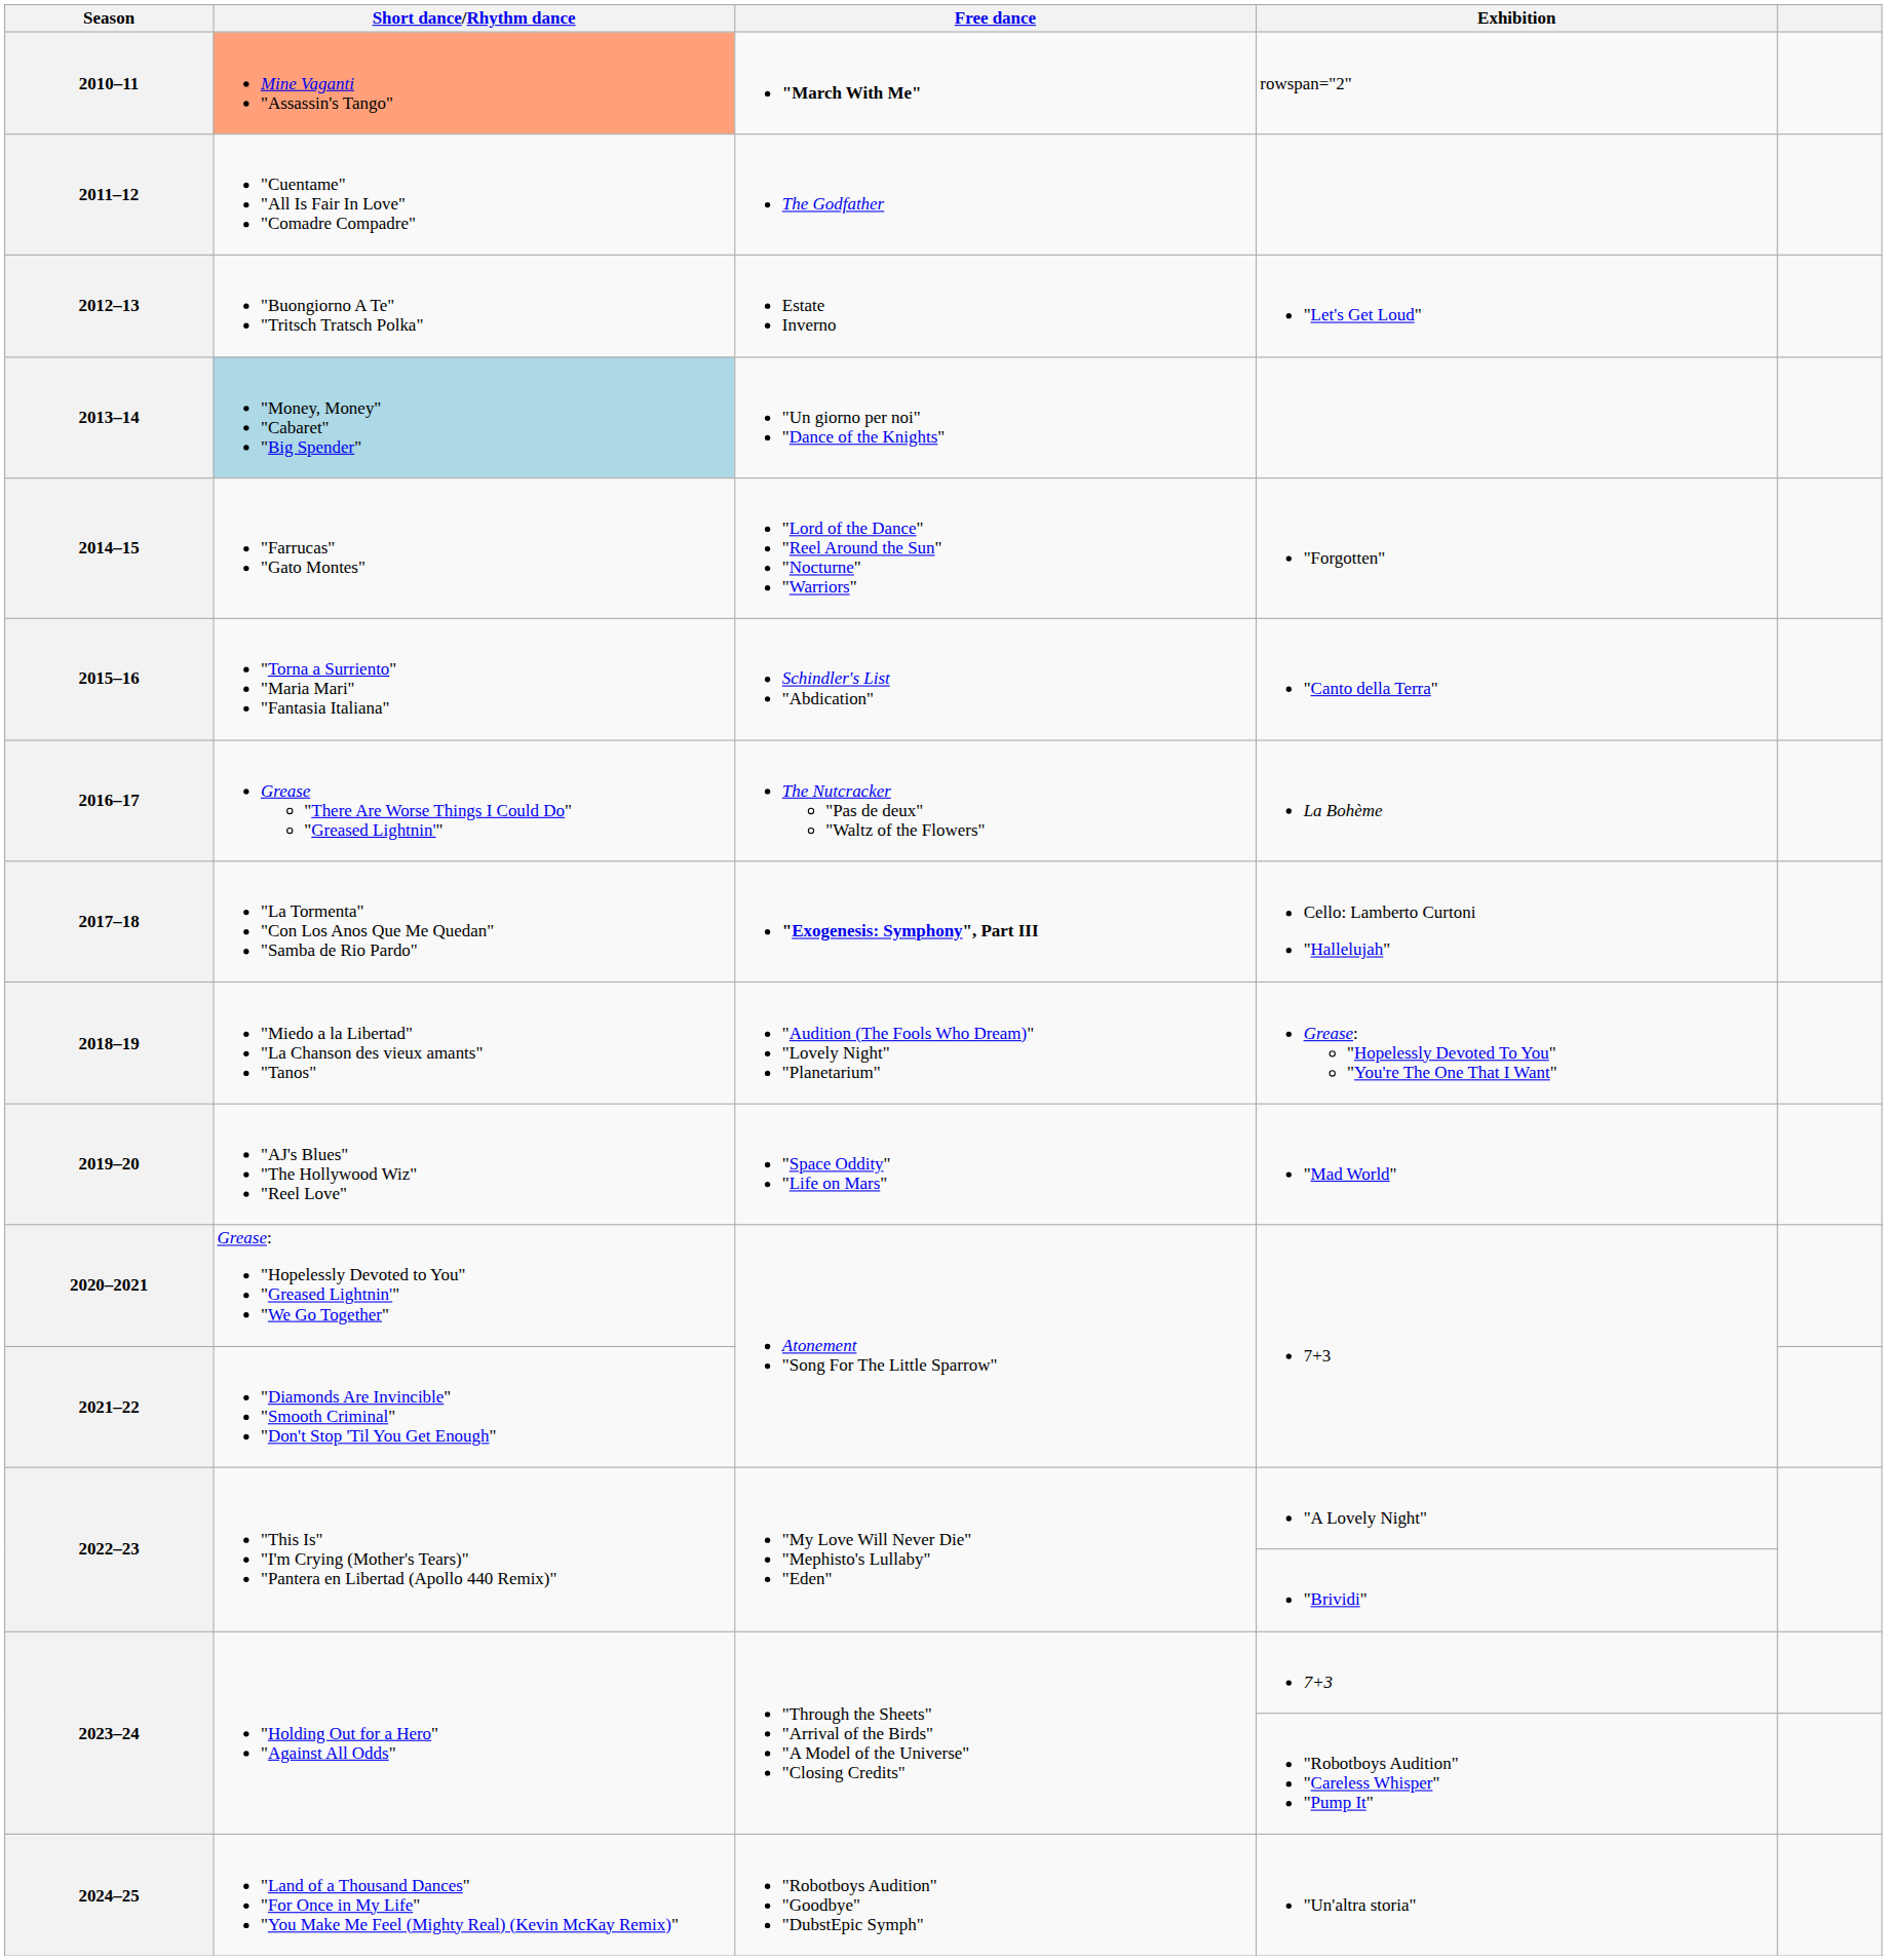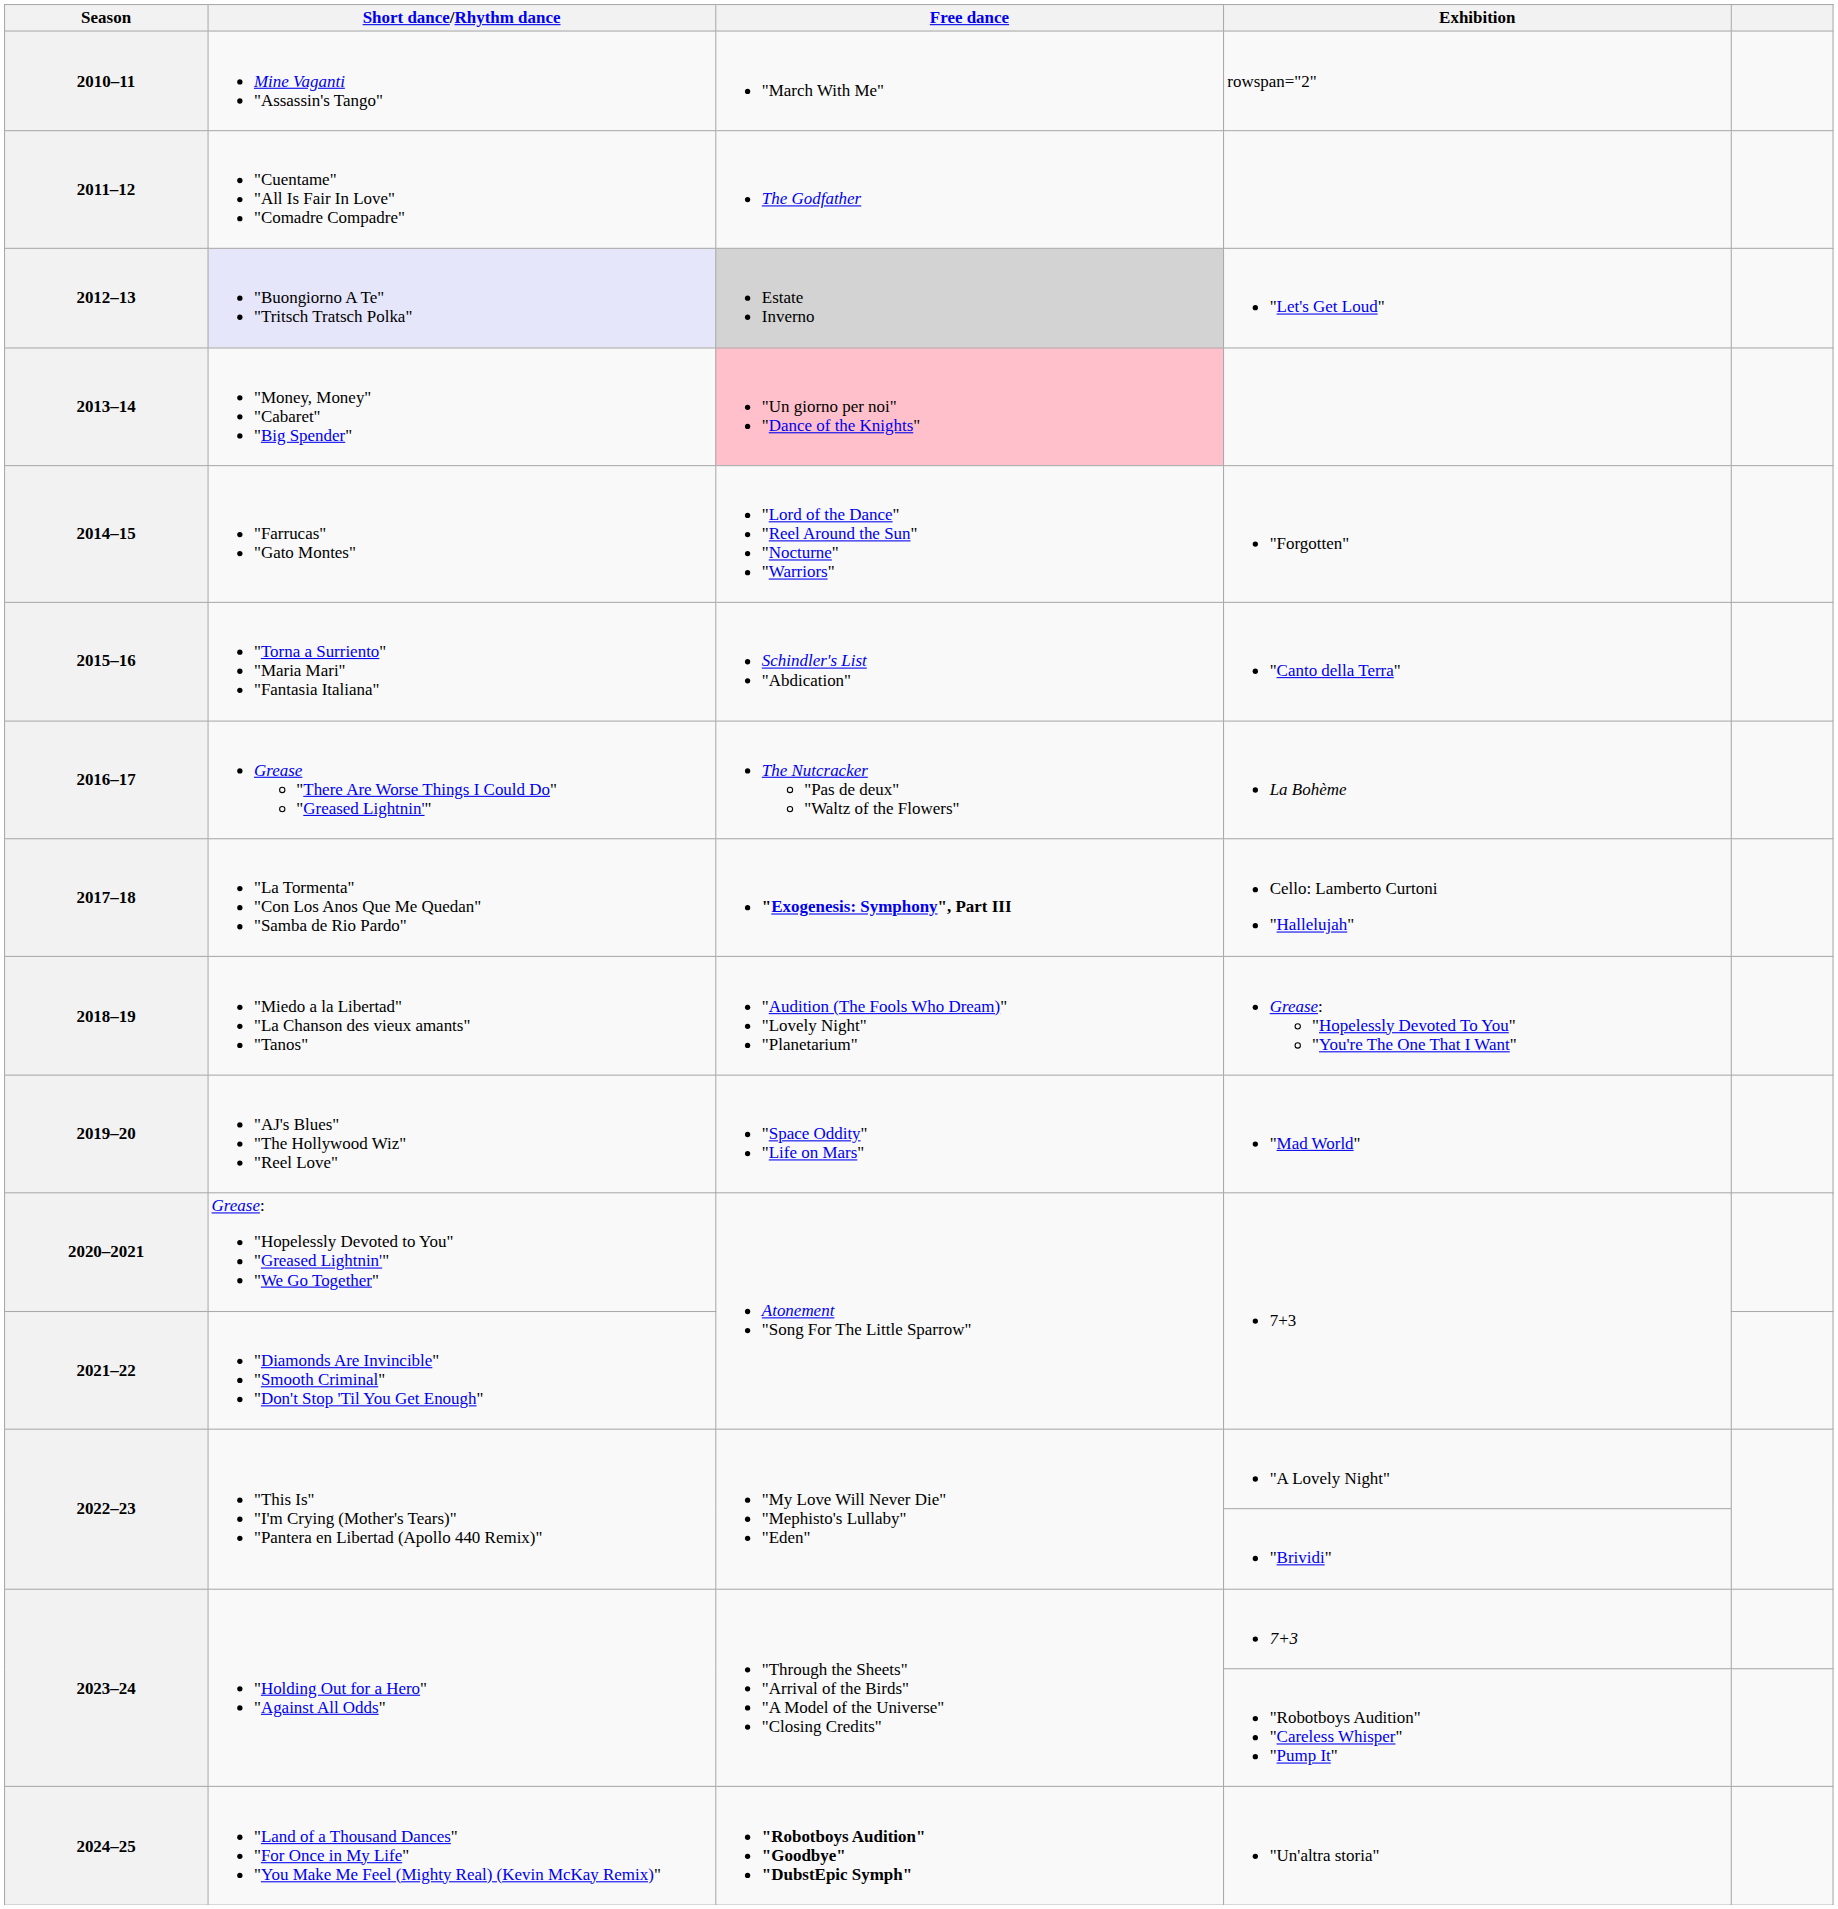2010–11 | Short dance/Rhythm dance: lightsalmon background -> no background
2010–11 | Free dance: bold -> normal
2012–13 | Short dance/Rhythm dance: no background -> lavender background
2012–13 | Free dance: no background -> lightgrey background
2013–14 | Short dance/Rhythm dance: lightblue background -> no background
2013–14 | Free dance: no background -> pink background
2024–25 | Free dance: normal -> bold
